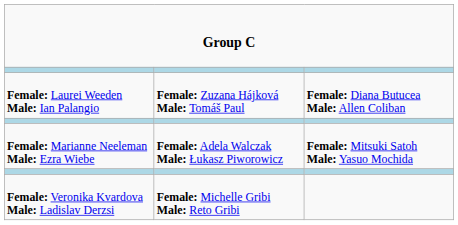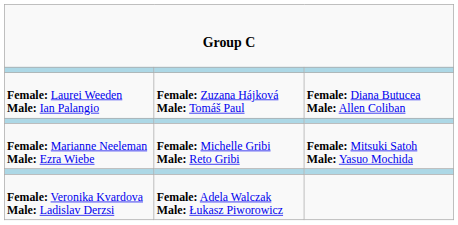Female: Marianne Neeleman Male: Ezra Wiebe | column 2: Female: Adela Walczak Male: Łukasz Piworowicz -> Female: Michelle Gribi Male: Reto Gribi
Female: Veronika Kvardova Male: Ladislav Derzsi | column 2: Female: Michelle Gribi Male: Reto Gribi -> Female: Adela Walczak Male: Łukasz Piworowicz
